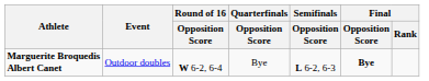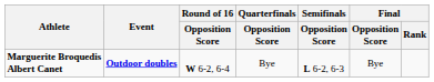Marguerite Broquedis Albert Canet | Event: normal -> bold
Marguerite Broquedis Albert Canet | Final / Opposition Score: bold -> normal
